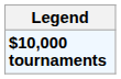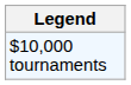row 2 | column 1: bold -> normal
